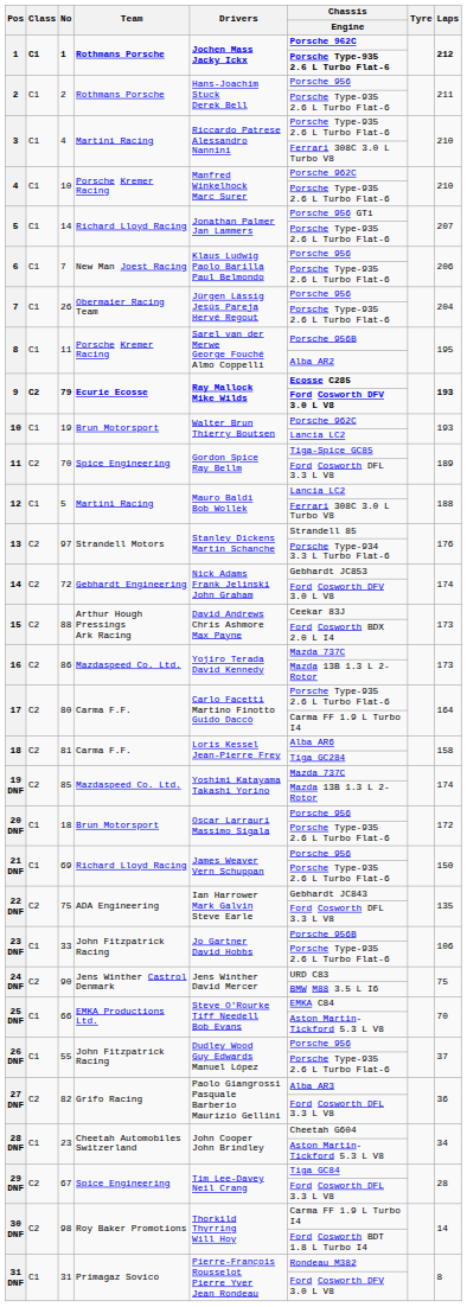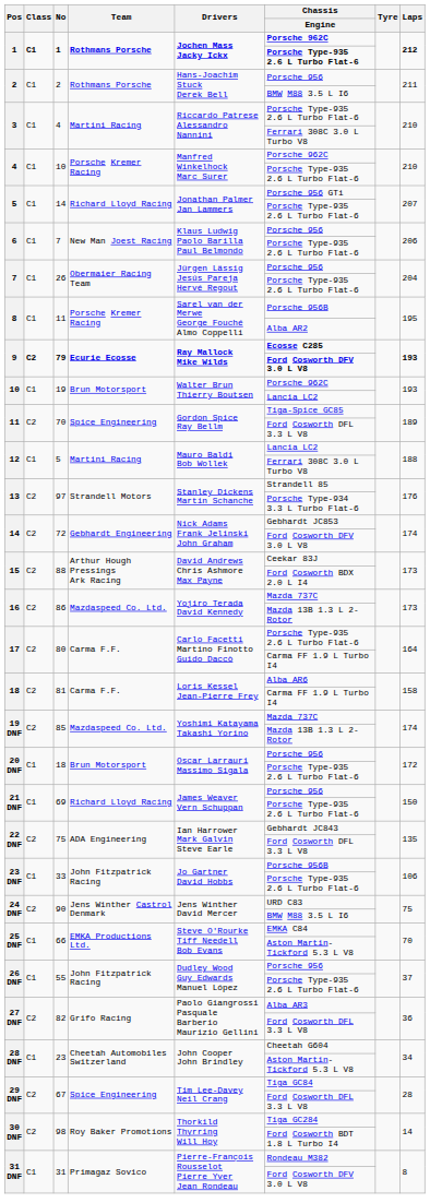row 6 | Chassis / Engine: Porsche Type-935 2.6 L Turbo Flat-6 -> BMW M88 3.5 L I6
row 38 | Chassis / Engine: Tiga GC284 -> Carma FF 1.9 L Turbo I4
row 61 | Chassis / Engine: Carma FF 1.9 L Turbo I4 -> Tiga GC284
